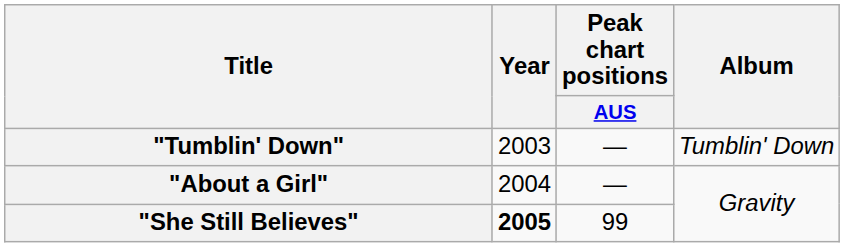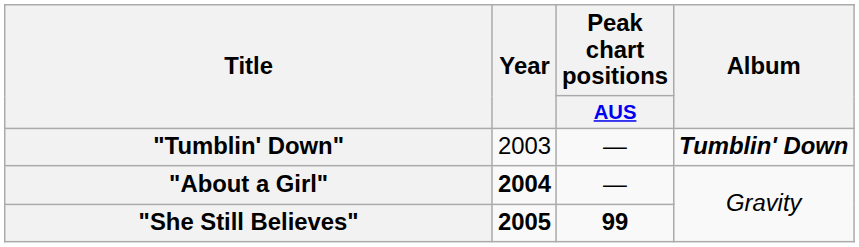"Tumblin' Down" | Album: normal -> bold
"About a Girl" | Year: normal -> bold
"She Still Believes" | Peak chart positions / AUS: normal -> bold
